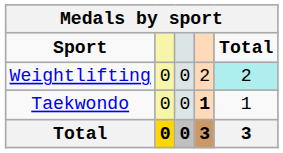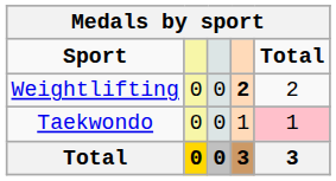Weightlifting | column 4: normal -> bold
Weightlifting | Total: paleturquoise background -> no background
Taekwondo | column 4: bold -> normal
Taekwondo | Total: no background -> pink background
